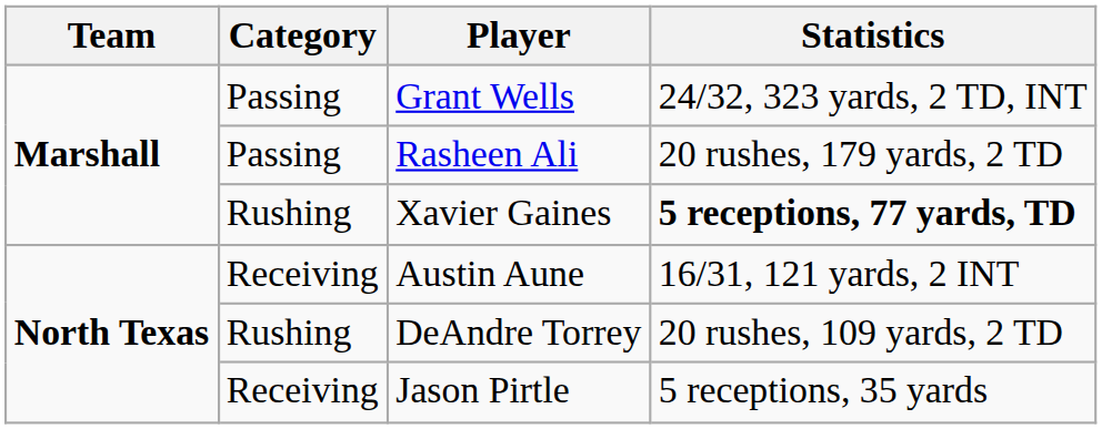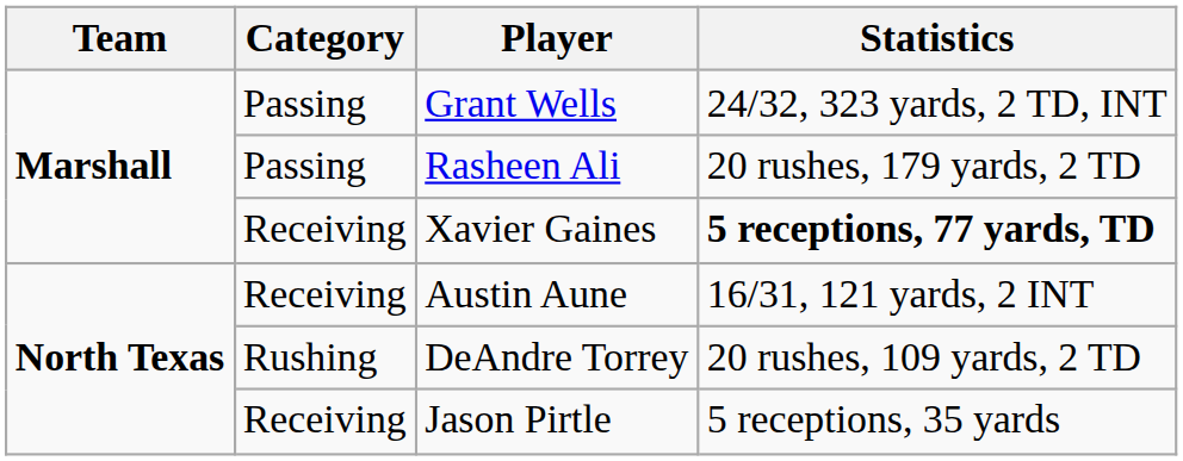Xavier Gaines | Category: Rushing -> Receiving
